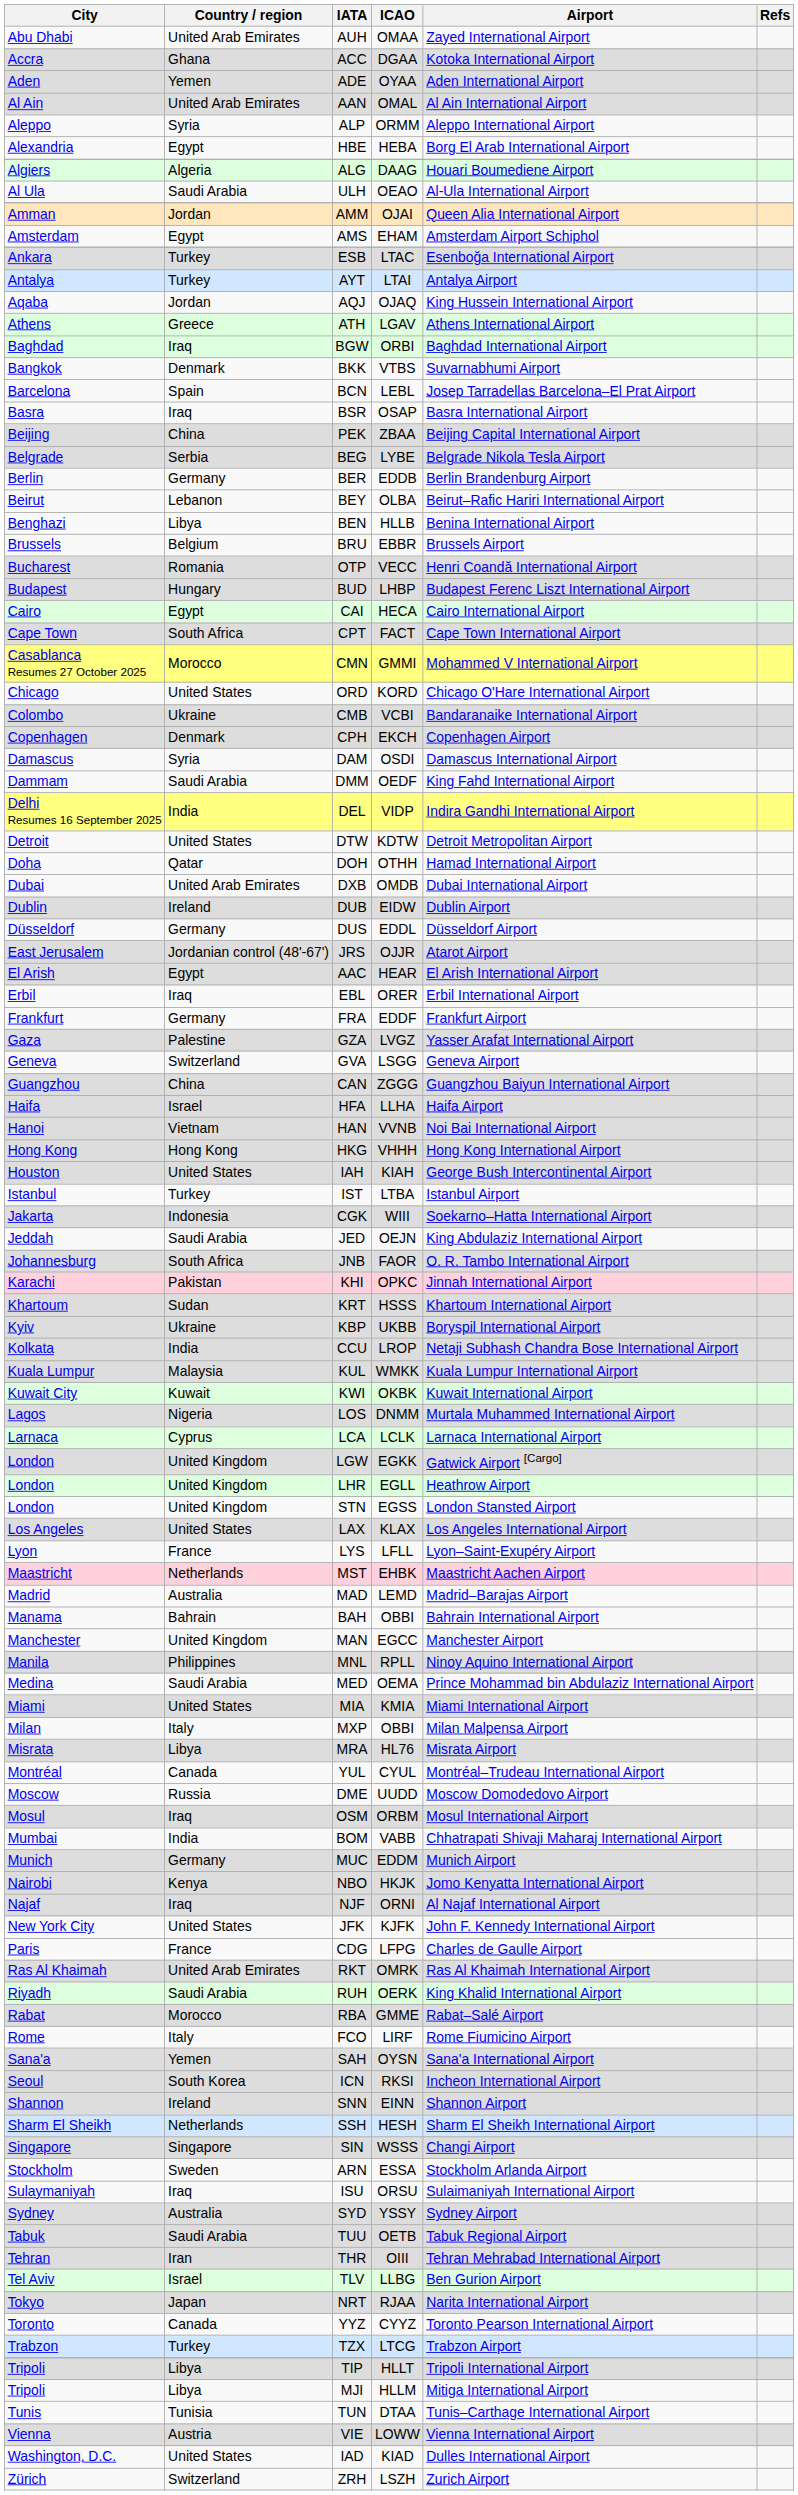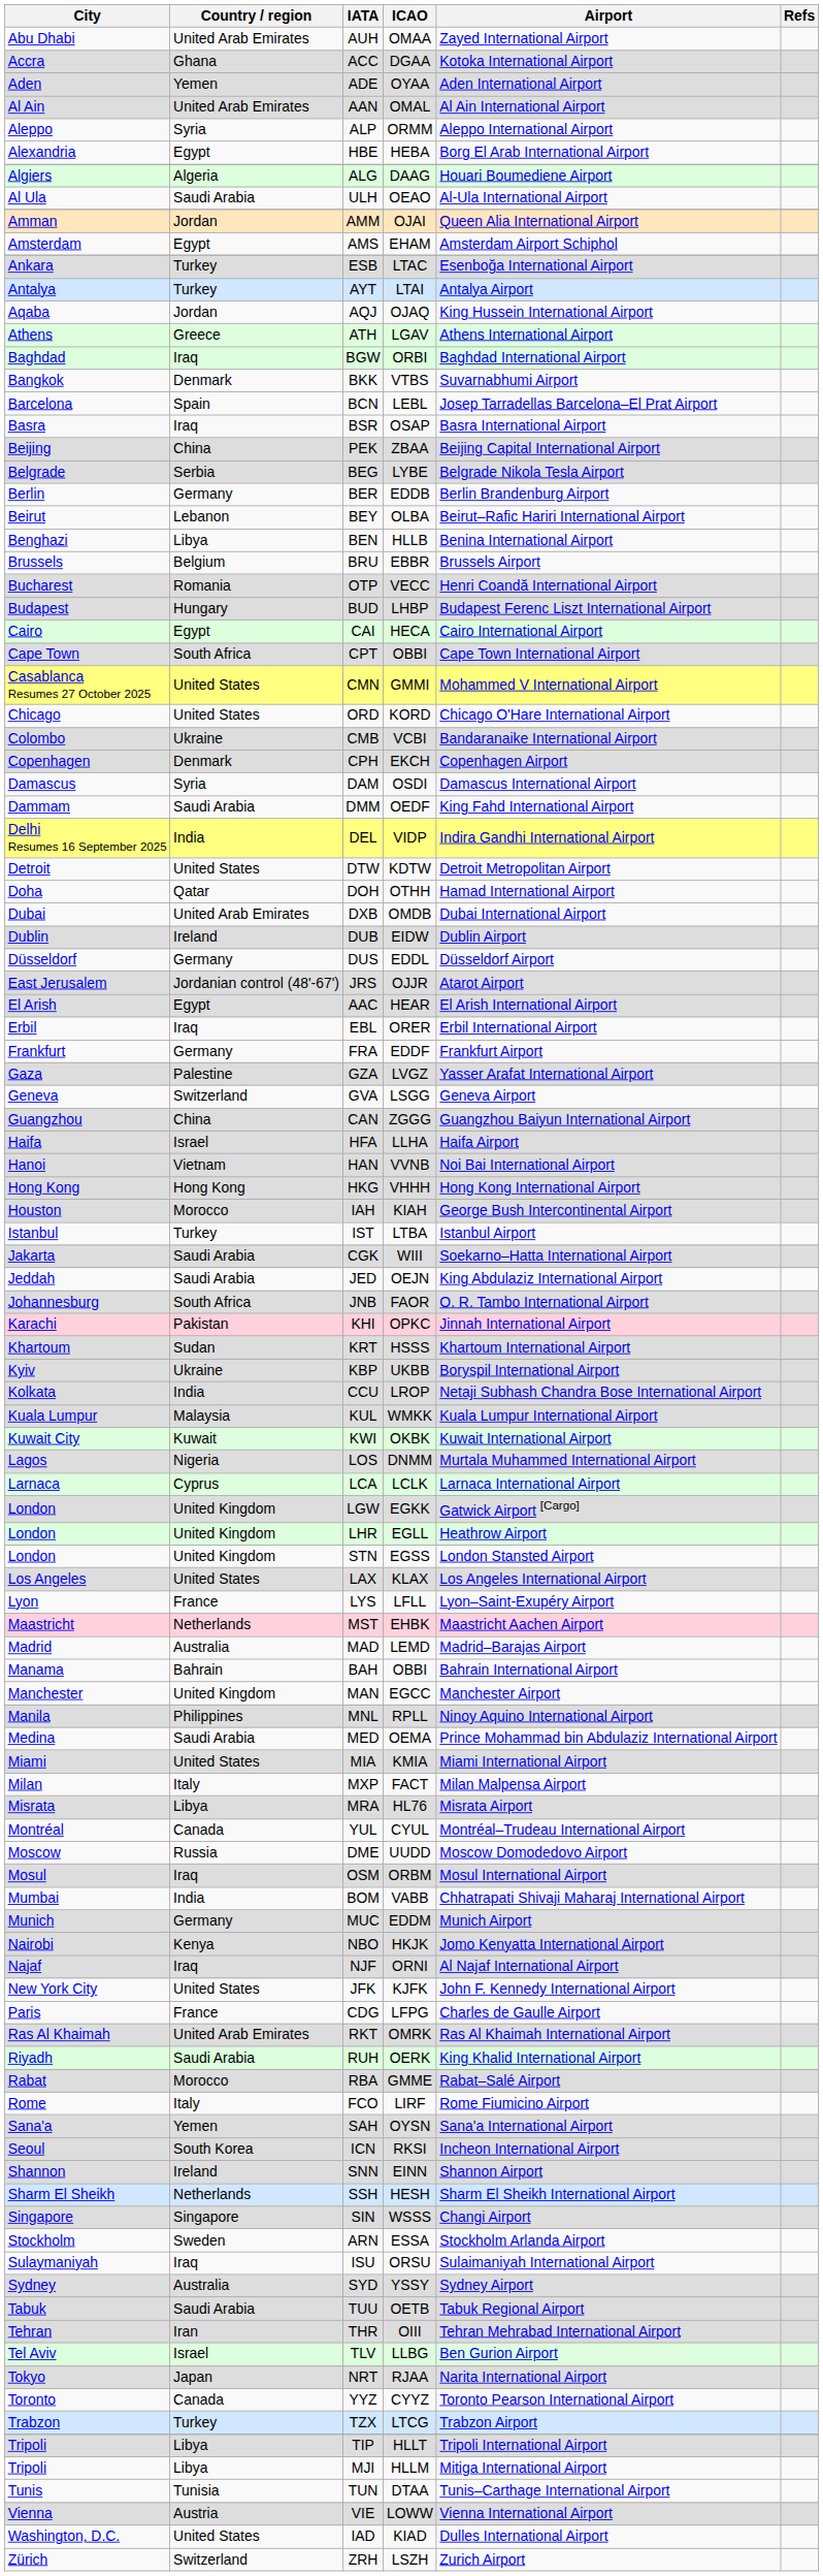CPT | ICAO: FACT -> OBBI
CMN | Country / region: Morocco -> United States
IAH | Country / region: United States -> Morocco
CGK | Country / region: Indonesia -> Saudi Arabia
MXP | ICAO: OBBI -> FACT
